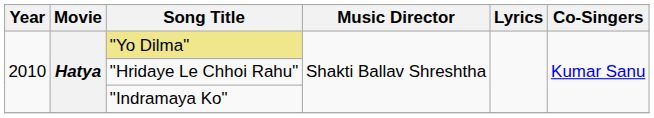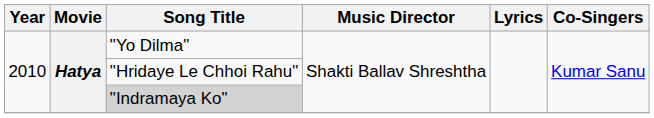"Yo Dilma" | Song Title: khaki background -> no background
"Indramaya Ko" | Song Title: no background -> lightgrey background
